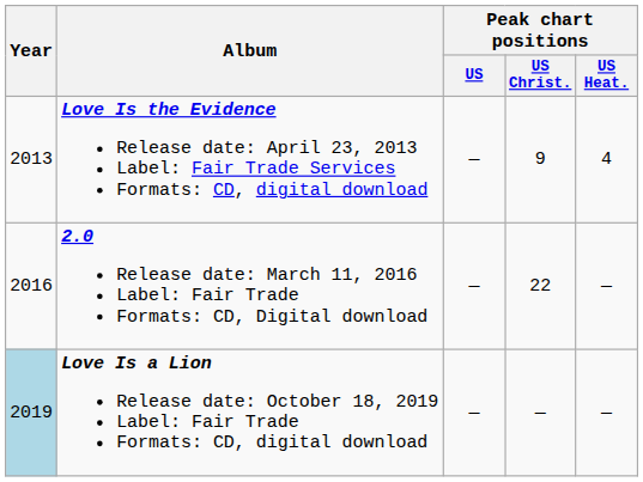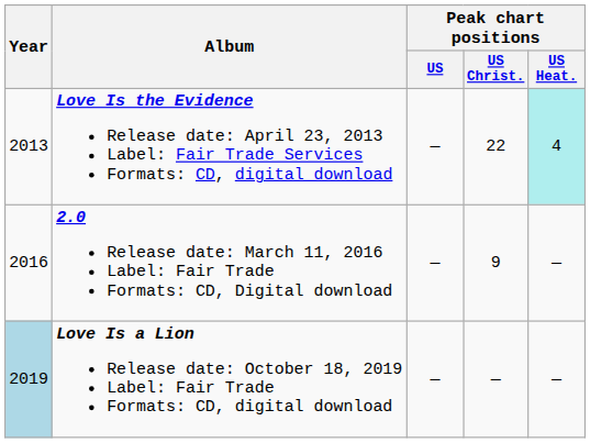row 3 | Peak chart positions / US Christ.: 9 -> 22
row 3 | Peak chart positions / US Heat.: no background -> paleturquoise background
row 4 | Peak chart positions / US Christ.: 22 -> 9
